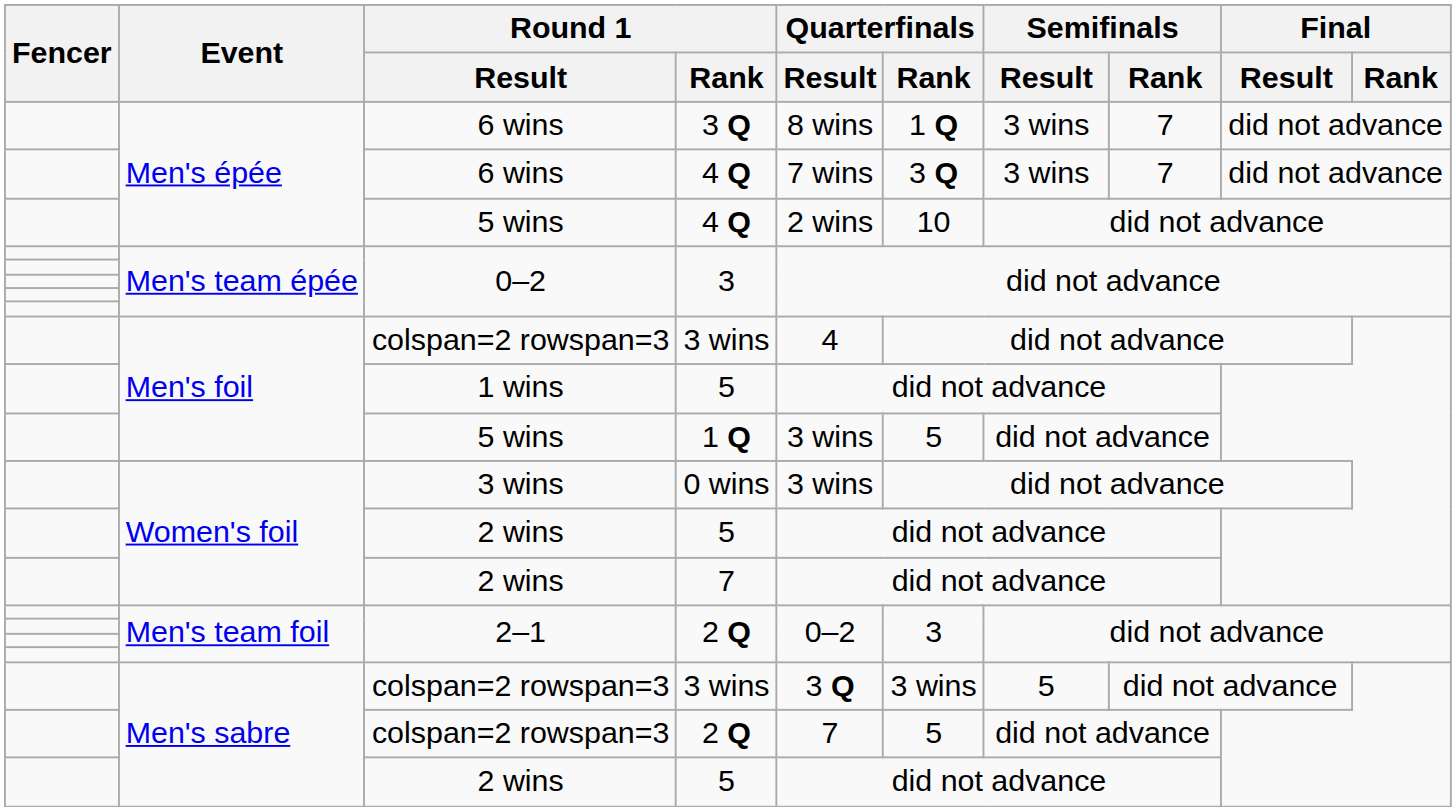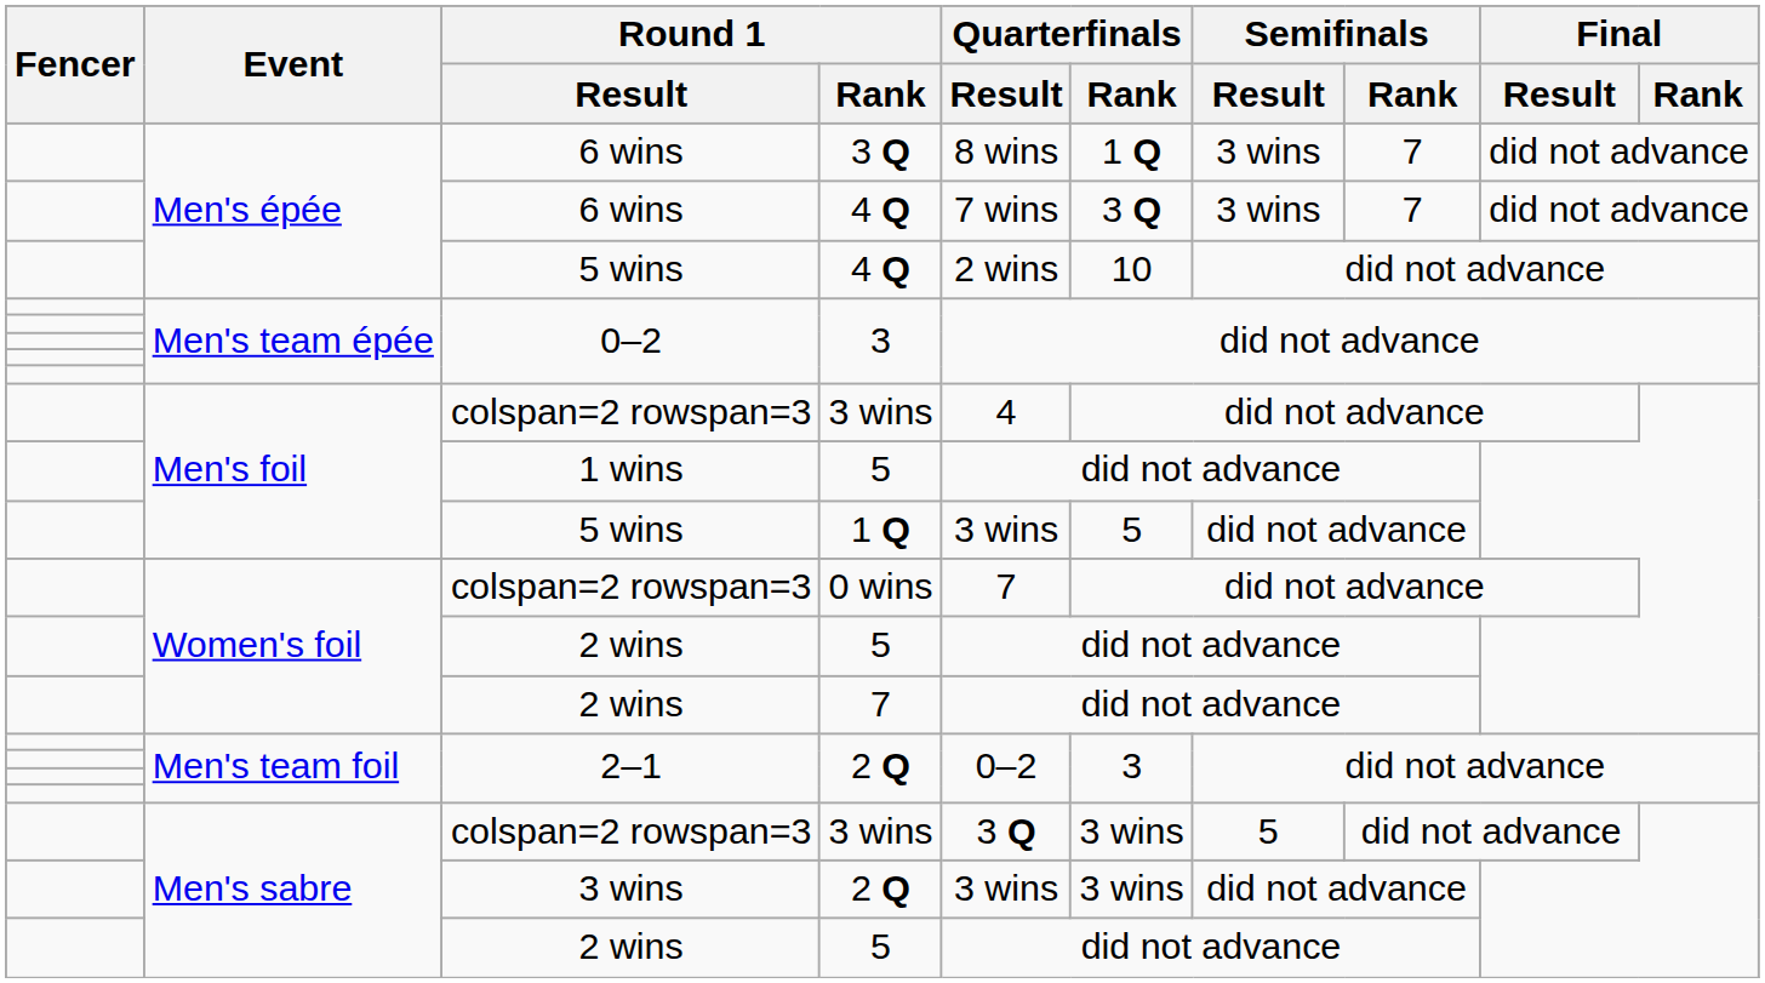0 wins | Round 1 / Result: 3 wins -> colspan=2 rowspan=3
0 wins | Quarterfinals / Result: 3 wins -> 7
Men's sabre / 2 Q | Round 1 / Result: colspan=2 rowspan=3 -> 3 wins
Men's sabre / 2 Q | Quarterfinals / Result: 7 -> 3 wins
Men's sabre / 2 Q | Quarterfinals / Rank: 5 -> 3 wins
